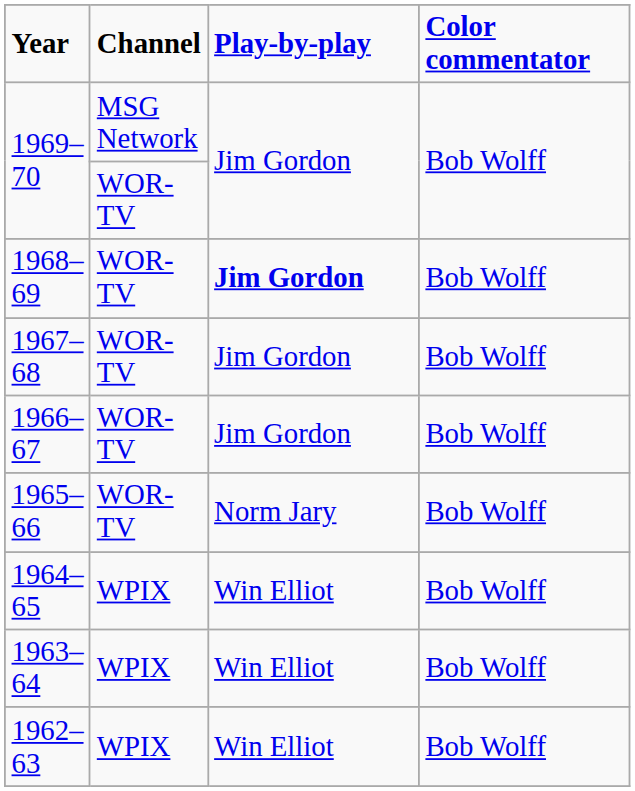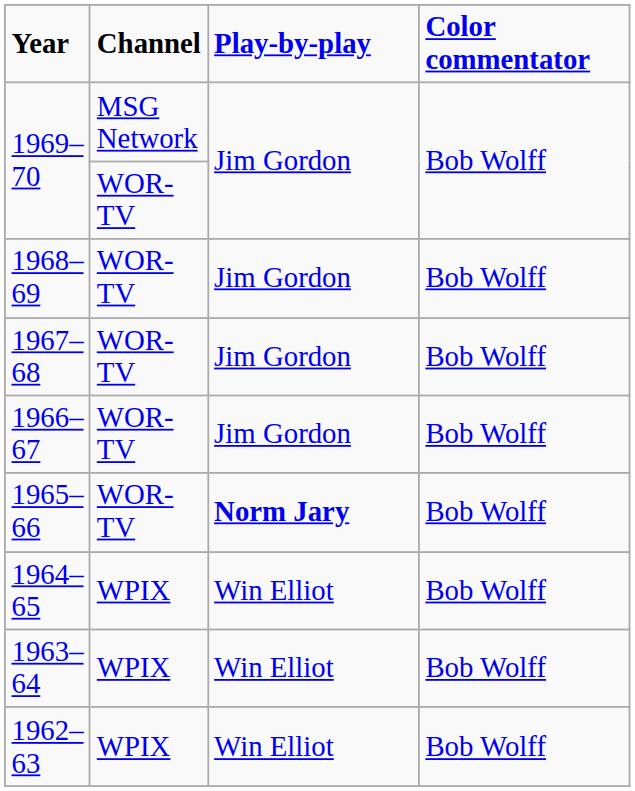1968–69 | Play-by-play: bold -> normal
1965–66 | Play-by-play: normal -> bold
